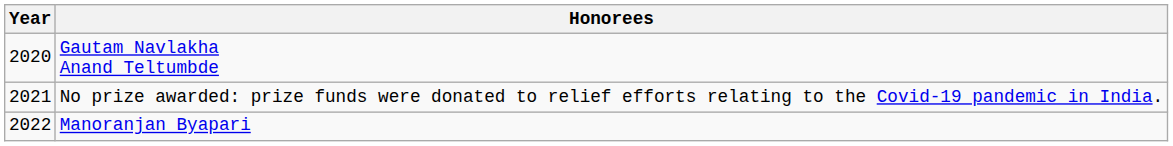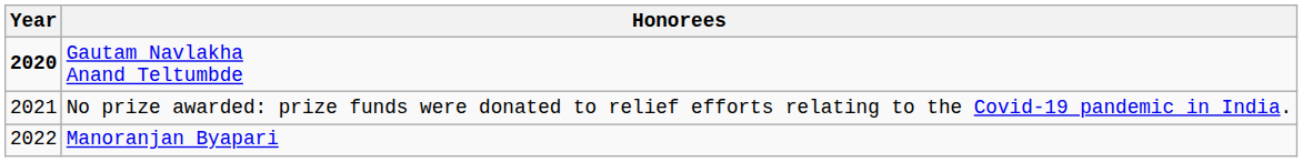Gautam Navlakha Anand Teltumbde | Year: normal -> bold
